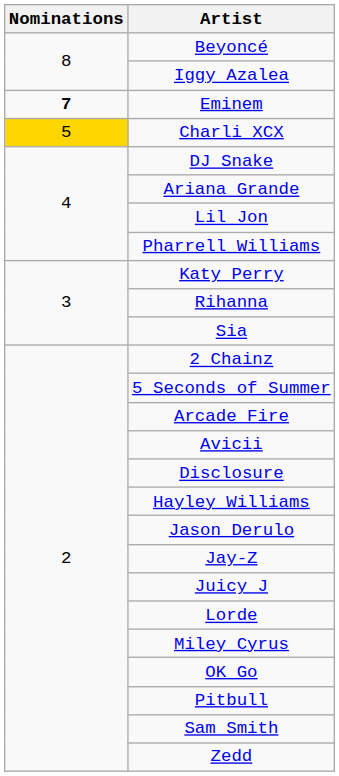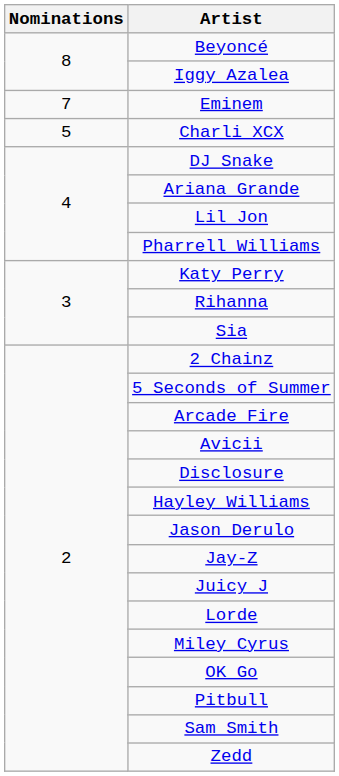Eminem | Nominations: bold -> normal
Charli XCX | Nominations: gold background -> no background
